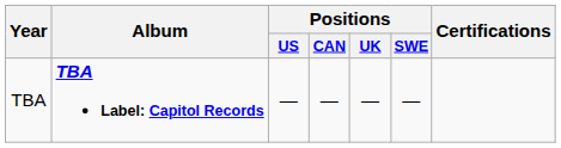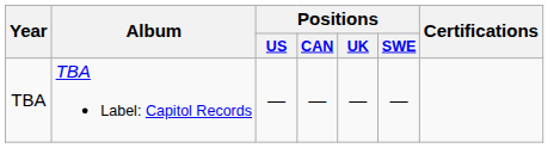TBA | Album: bold -> normal
